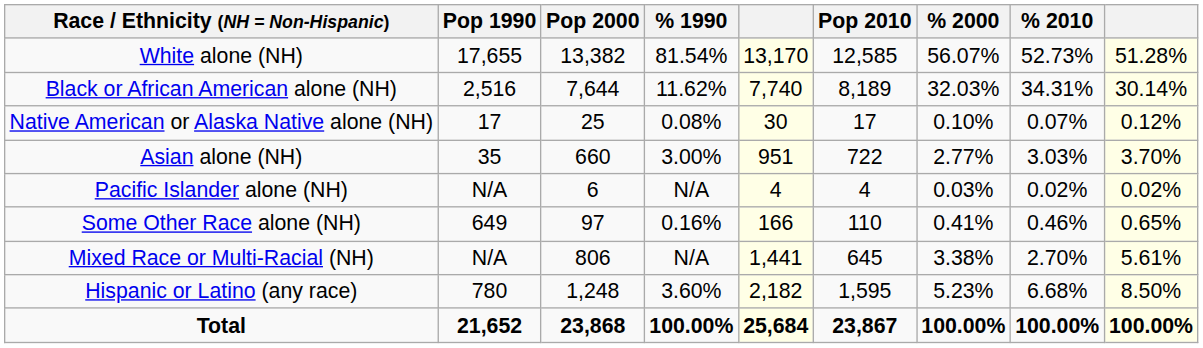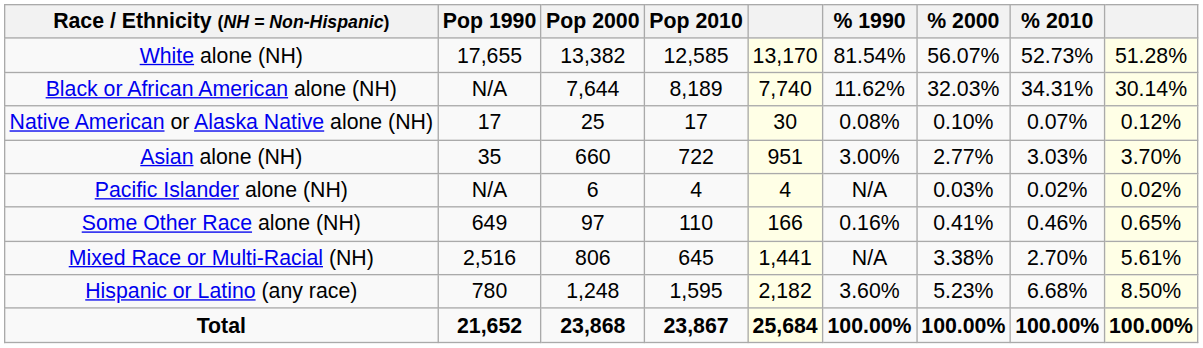columns swapped: Pop 2010 <-> % 1990
Black or African American alone (NH) | Pop 1990: 2,516 -> N/A
Mixed Race or Multi-Racial (NH) | Pop 1990: N/A -> 2,516
